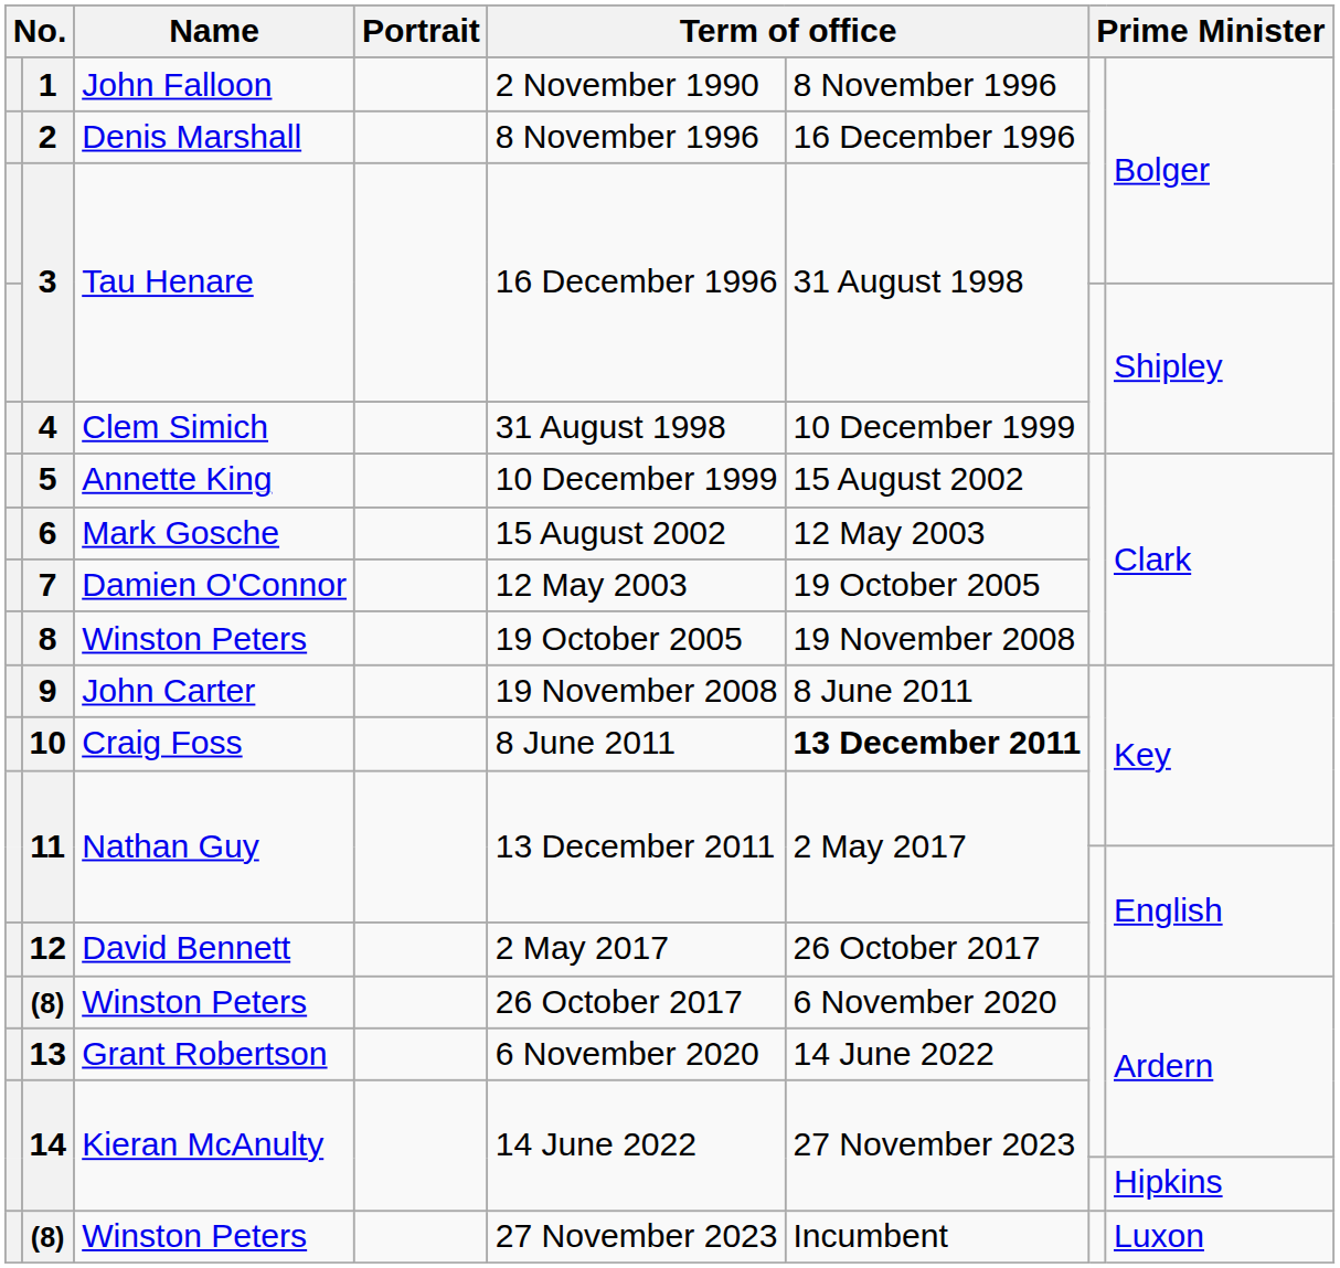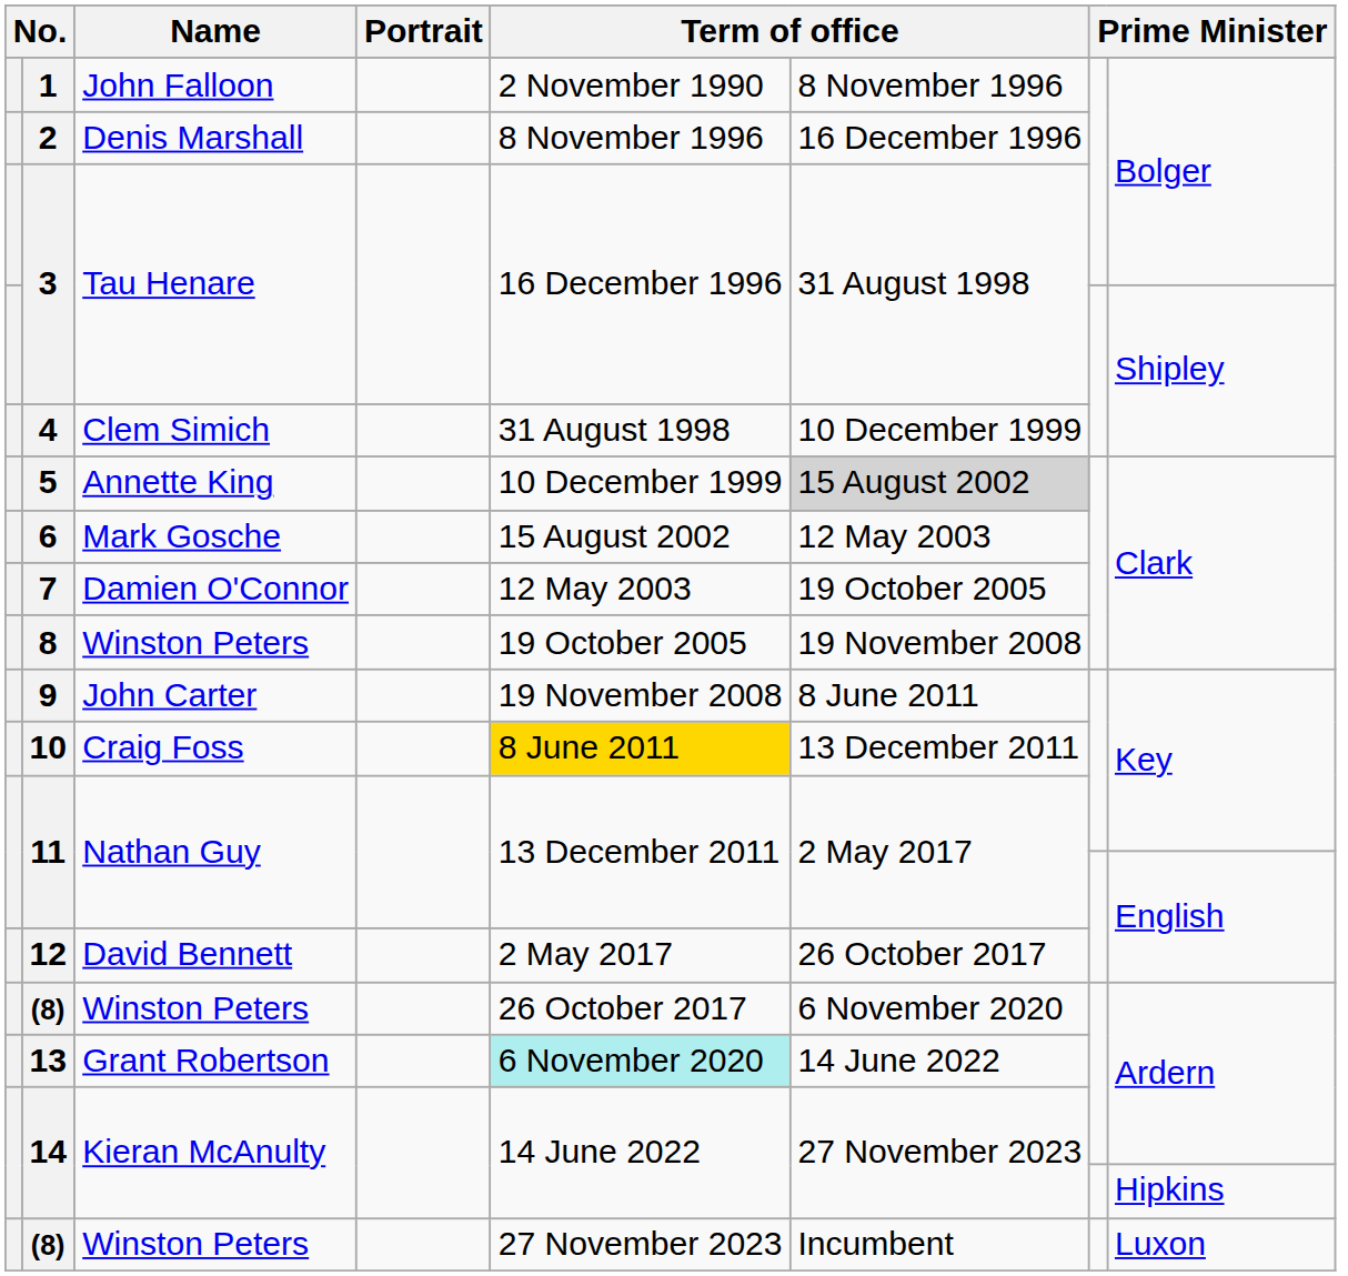5 | column 6: no background -> lightgrey background
10 | column 5: no background -> gold background
10 | column 6: bold -> normal
13 | column 5: no background -> paleturquoise background
